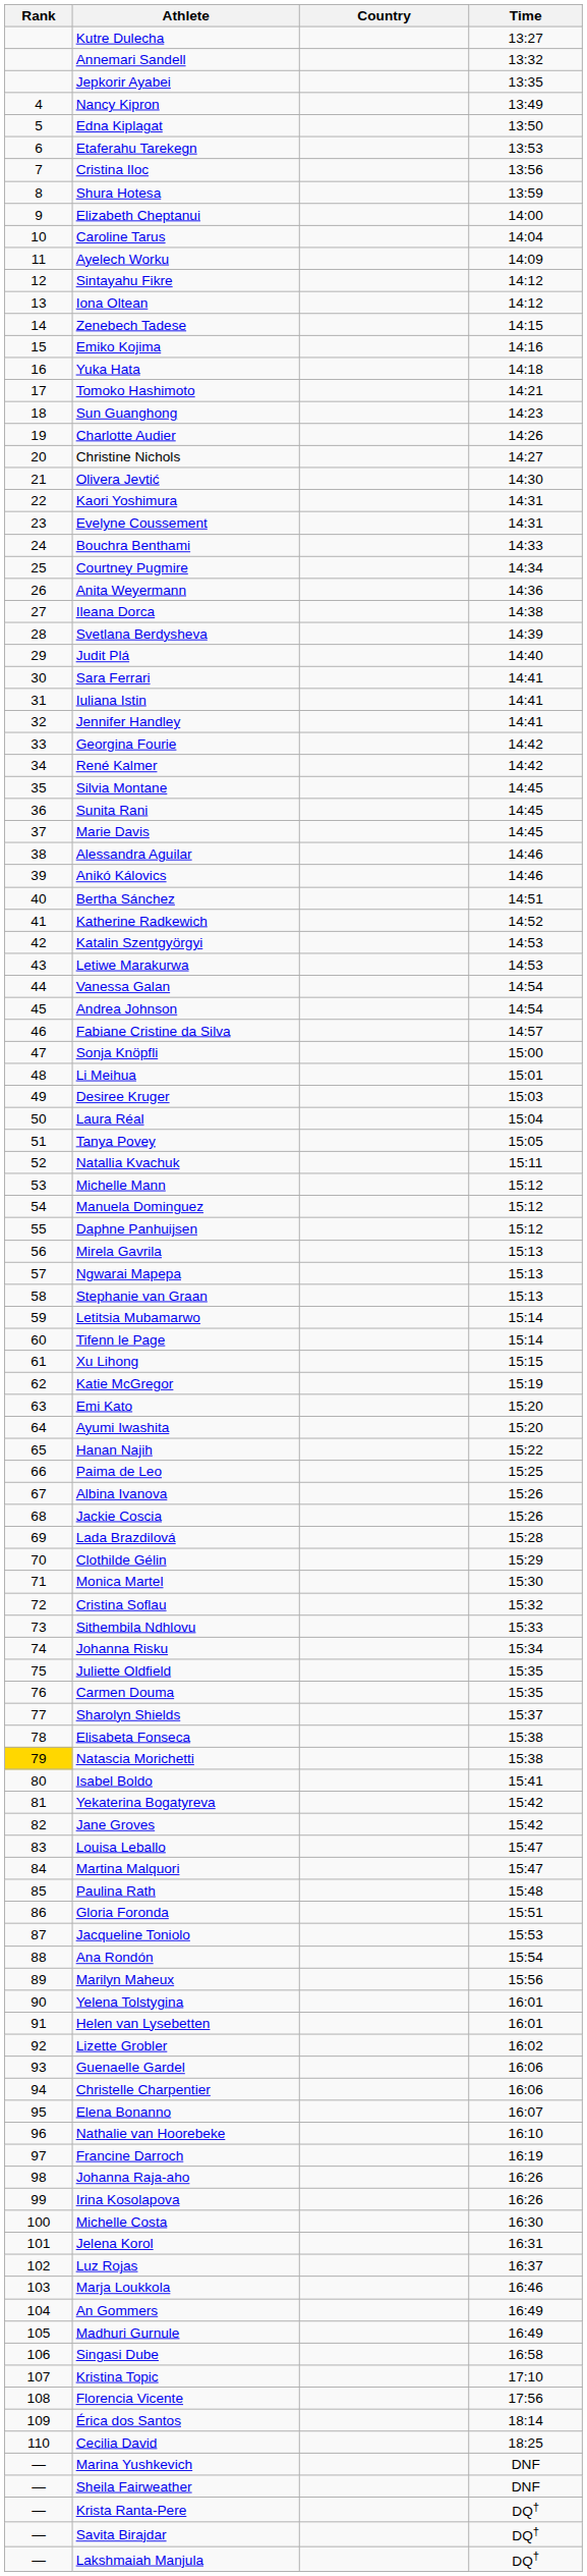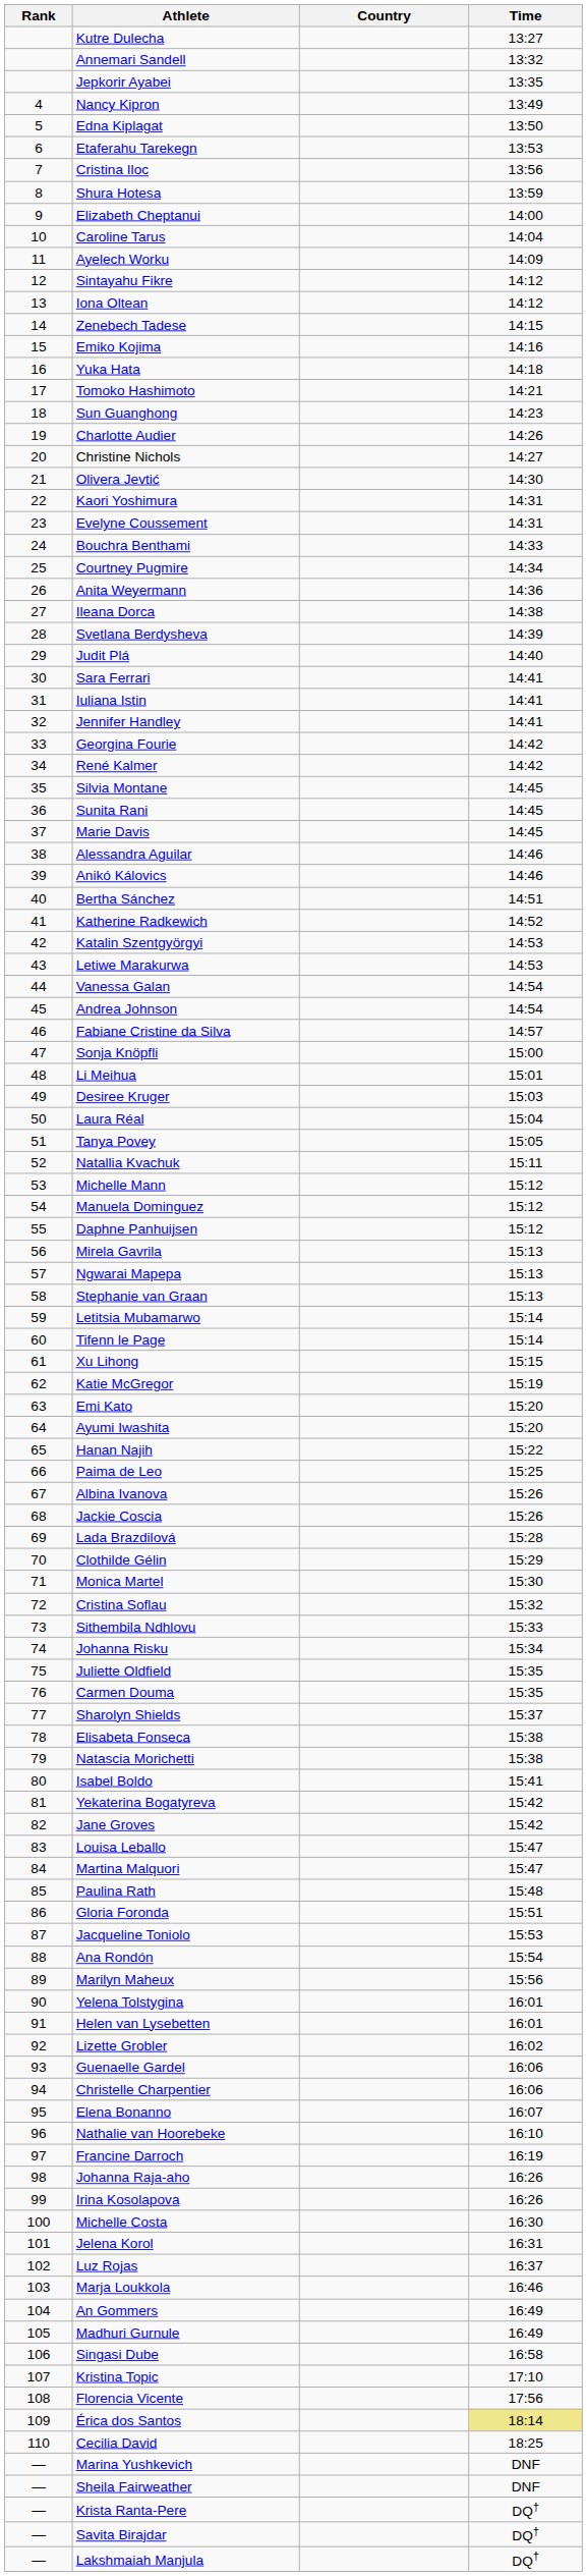Natascia Morichetti | Rank: gold background -> no background
Érica dos Santos | Time: no background -> khaki background
